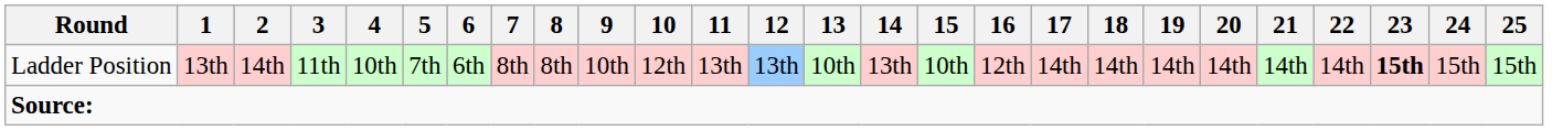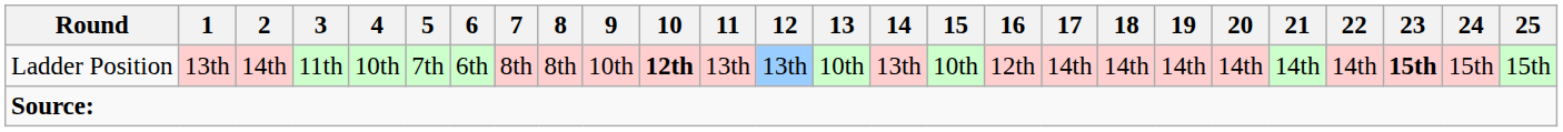Ladder Position | 10: normal -> bold
